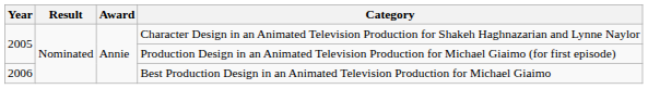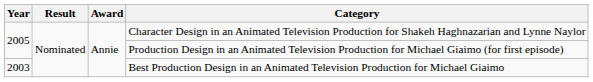row 4 | Year: 2006 -> 2003
